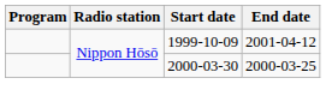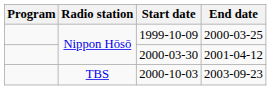1999-10-09 | End date: 2001-04-12 -> 2000-03-25
2000-03-30 | End date: 2000-03-25 -> 2001-04-12
+ row: TBS | 2000-10-03 | 2003-09-23
